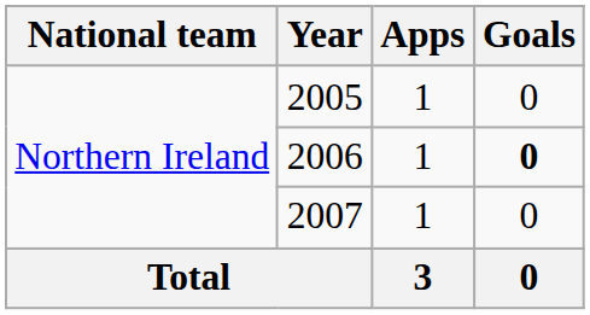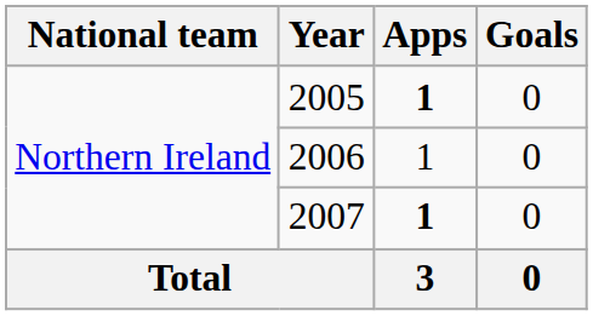2005 | Apps: normal -> bold
2006 | Goals: bold -> normal
2007 | Apps: normal -> bold
